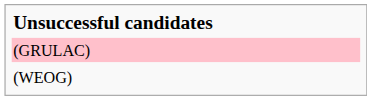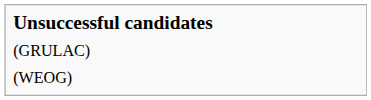row 2 | column 1: pink background -> no background
